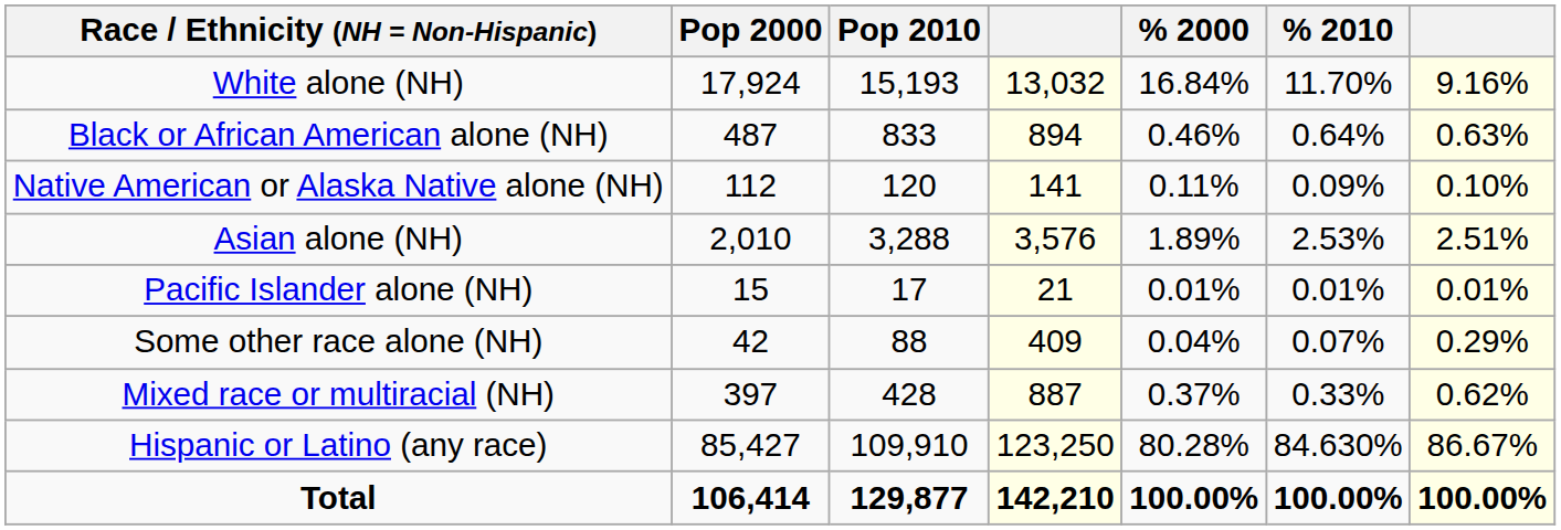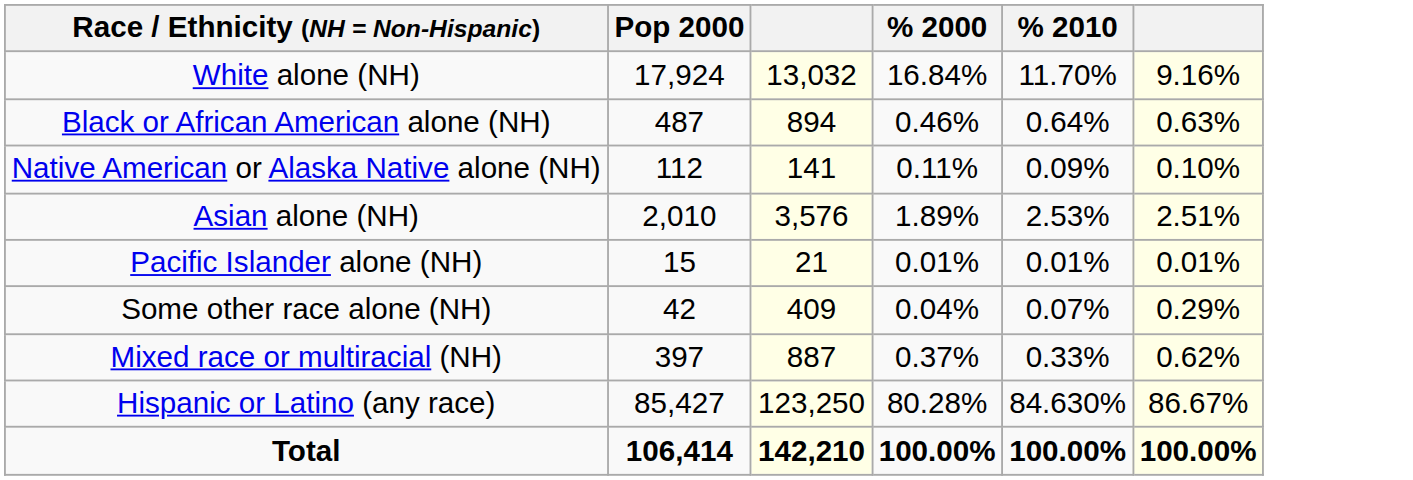- column: Pop 2010 | 15,193 | 833 | 120 | 3,288 | 17 | 88 | 428 | 109,910 | 129,877
